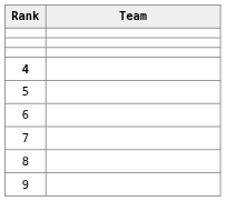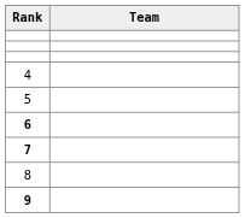row 5 | Rank: bold -> normal
row 7 | Rank: normal -> bold
row 8 | Rank: normal -> bold
row 10 | Rank: normal -> bold
